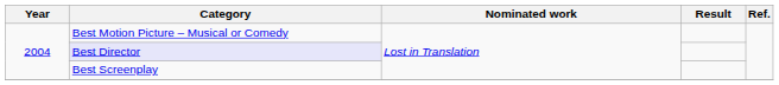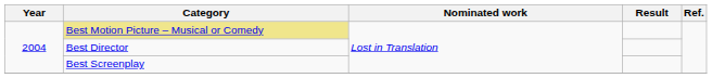Best Motion Picture – Musical or Comedy | Category: no background -> khaki background
Best Director | Category: lavender background -> no background
